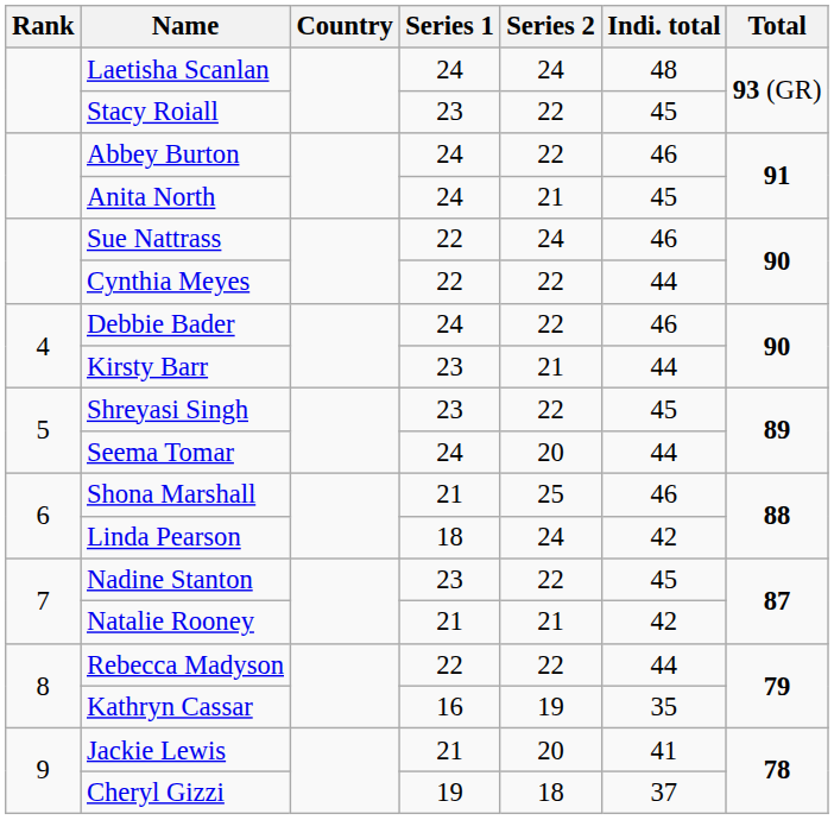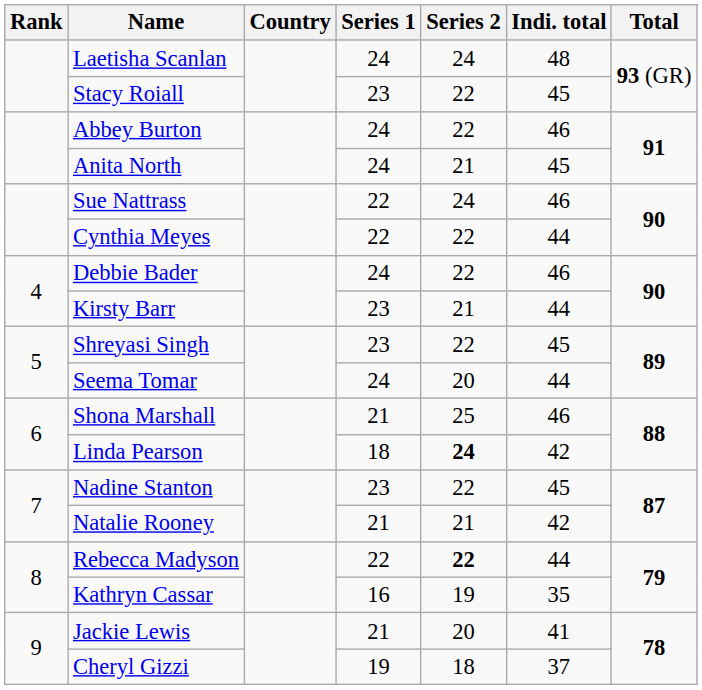Linda Pearson | Series 2: normal -> bold
Rebecca Madyson | Series 2: normal -> bold
